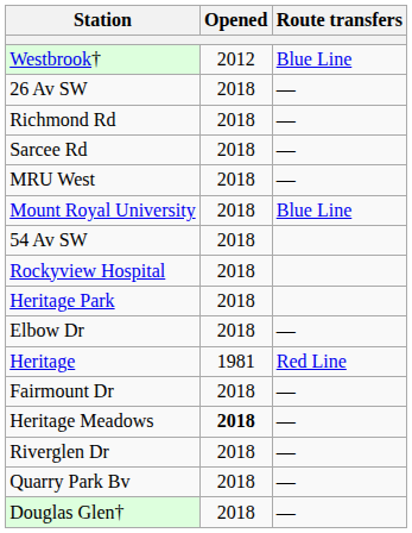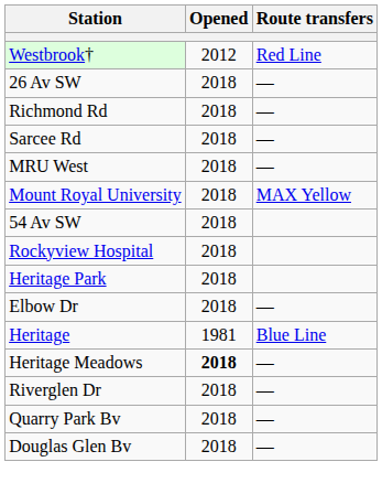Westbrook† | Route transfers: Blue Line -> Red Line
Mount Royal University | Route transfers: Blue Line -> MAX Yellow
Heritage | Route transfers: Red Line -> Blue Line
- row: Fairmount Dr | 2018 | —
+ row: Douglas Glen Bv | 2018 | —
- row: Douglas Glen† | 2018 | —
